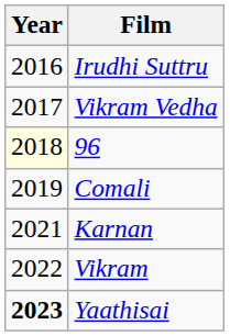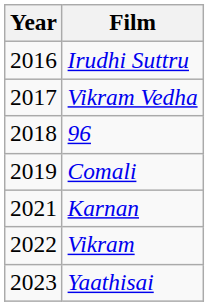96 | Year: lightyellow background -> no background
Yaathisai | Year: bold -> normal
